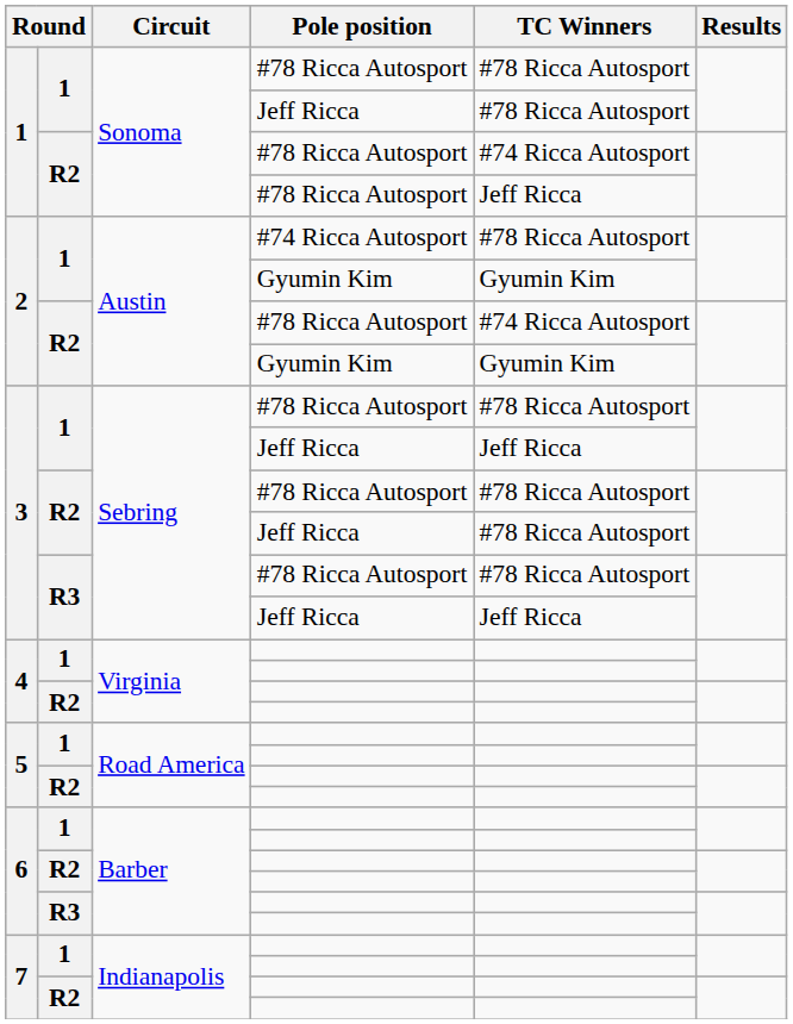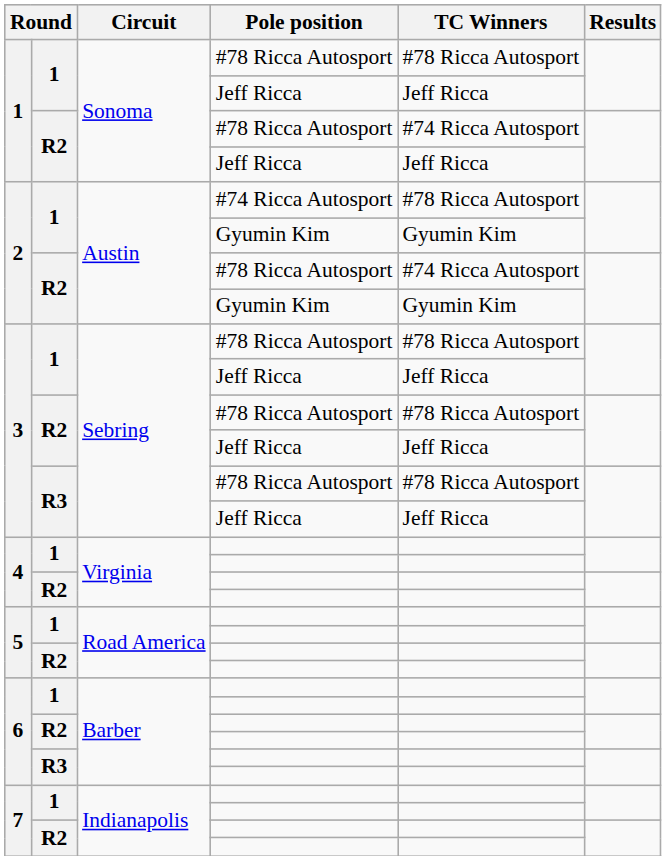row 3 | TC Winners: #78 Ricca Autosport -> Jeff Ricca
row 5 | Pole position: #78 Ricca Autosport -> Jeff Ricca
row 13 | TC Winners: #78 Ricca Autosport -> Jeff Ricca
